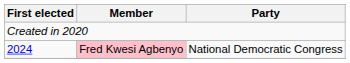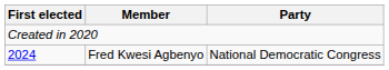2024 | Member: pink background -> no background
